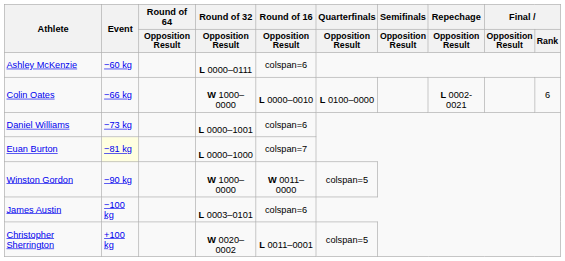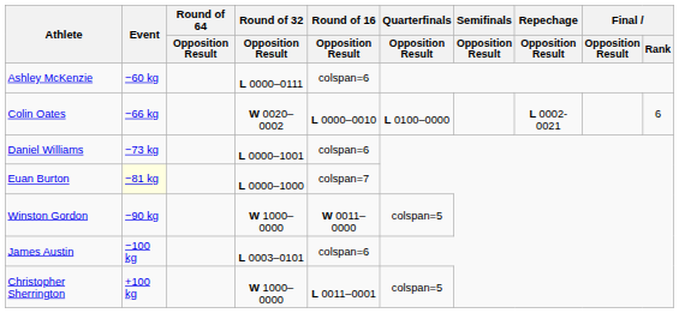Colin Oates | Round of 32 / Opposition Result: W 1000–0000 -> W 0020–0002
Christopher Sherrington | Round of 32 / Opposition Result: W 0020–0002 -> W 1000–0000
